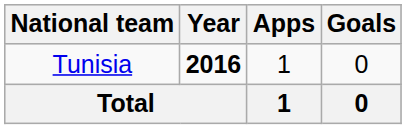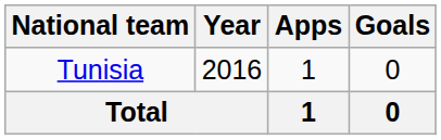Tunisia | Year: bold -> normal
